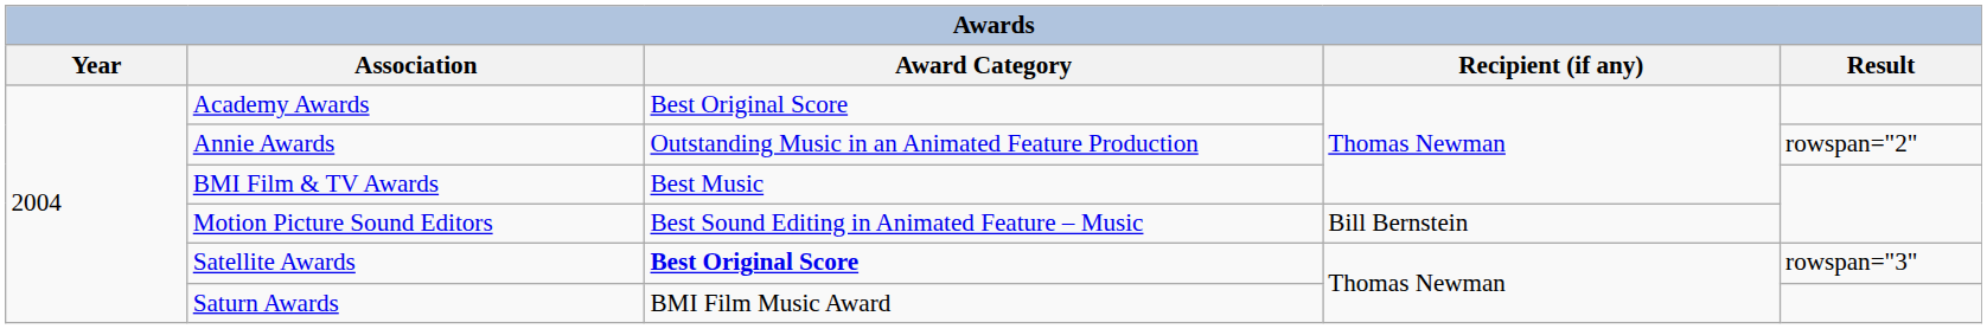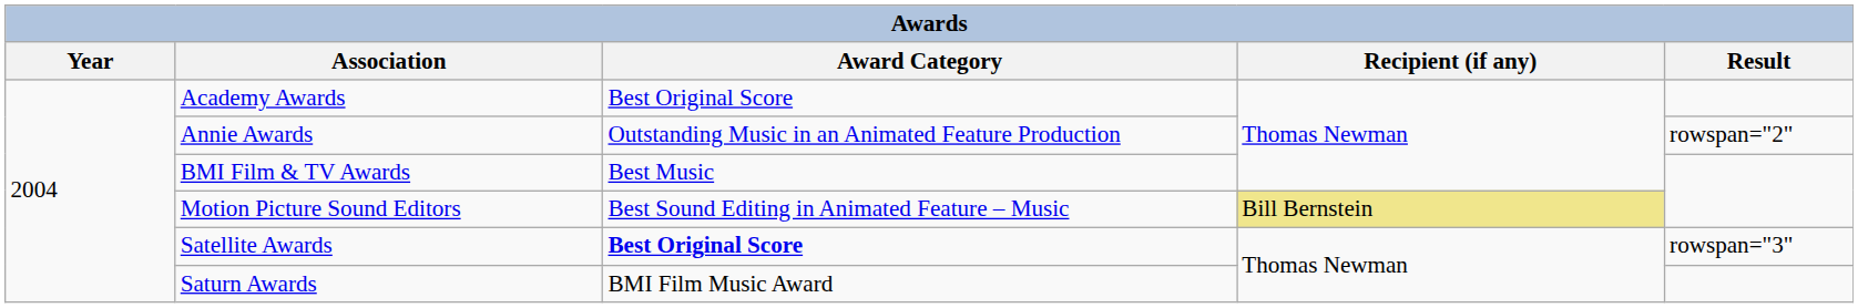Motion Picture Sound Editors | Recipient (if any): no background -> khaki background
